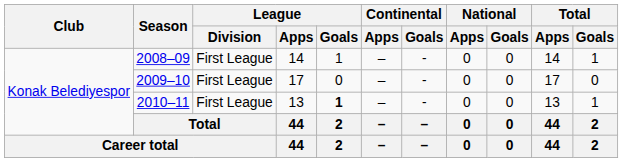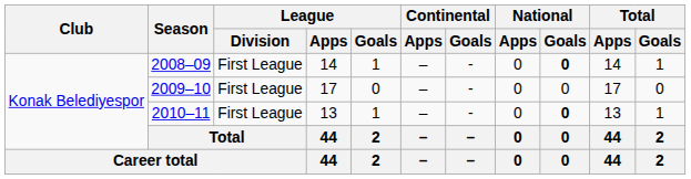2008–09 | National / Goals: normal -> bold
2010–11 | League / Goals: bold -> normal
2010–11 | National / Goals: normal -> bold
